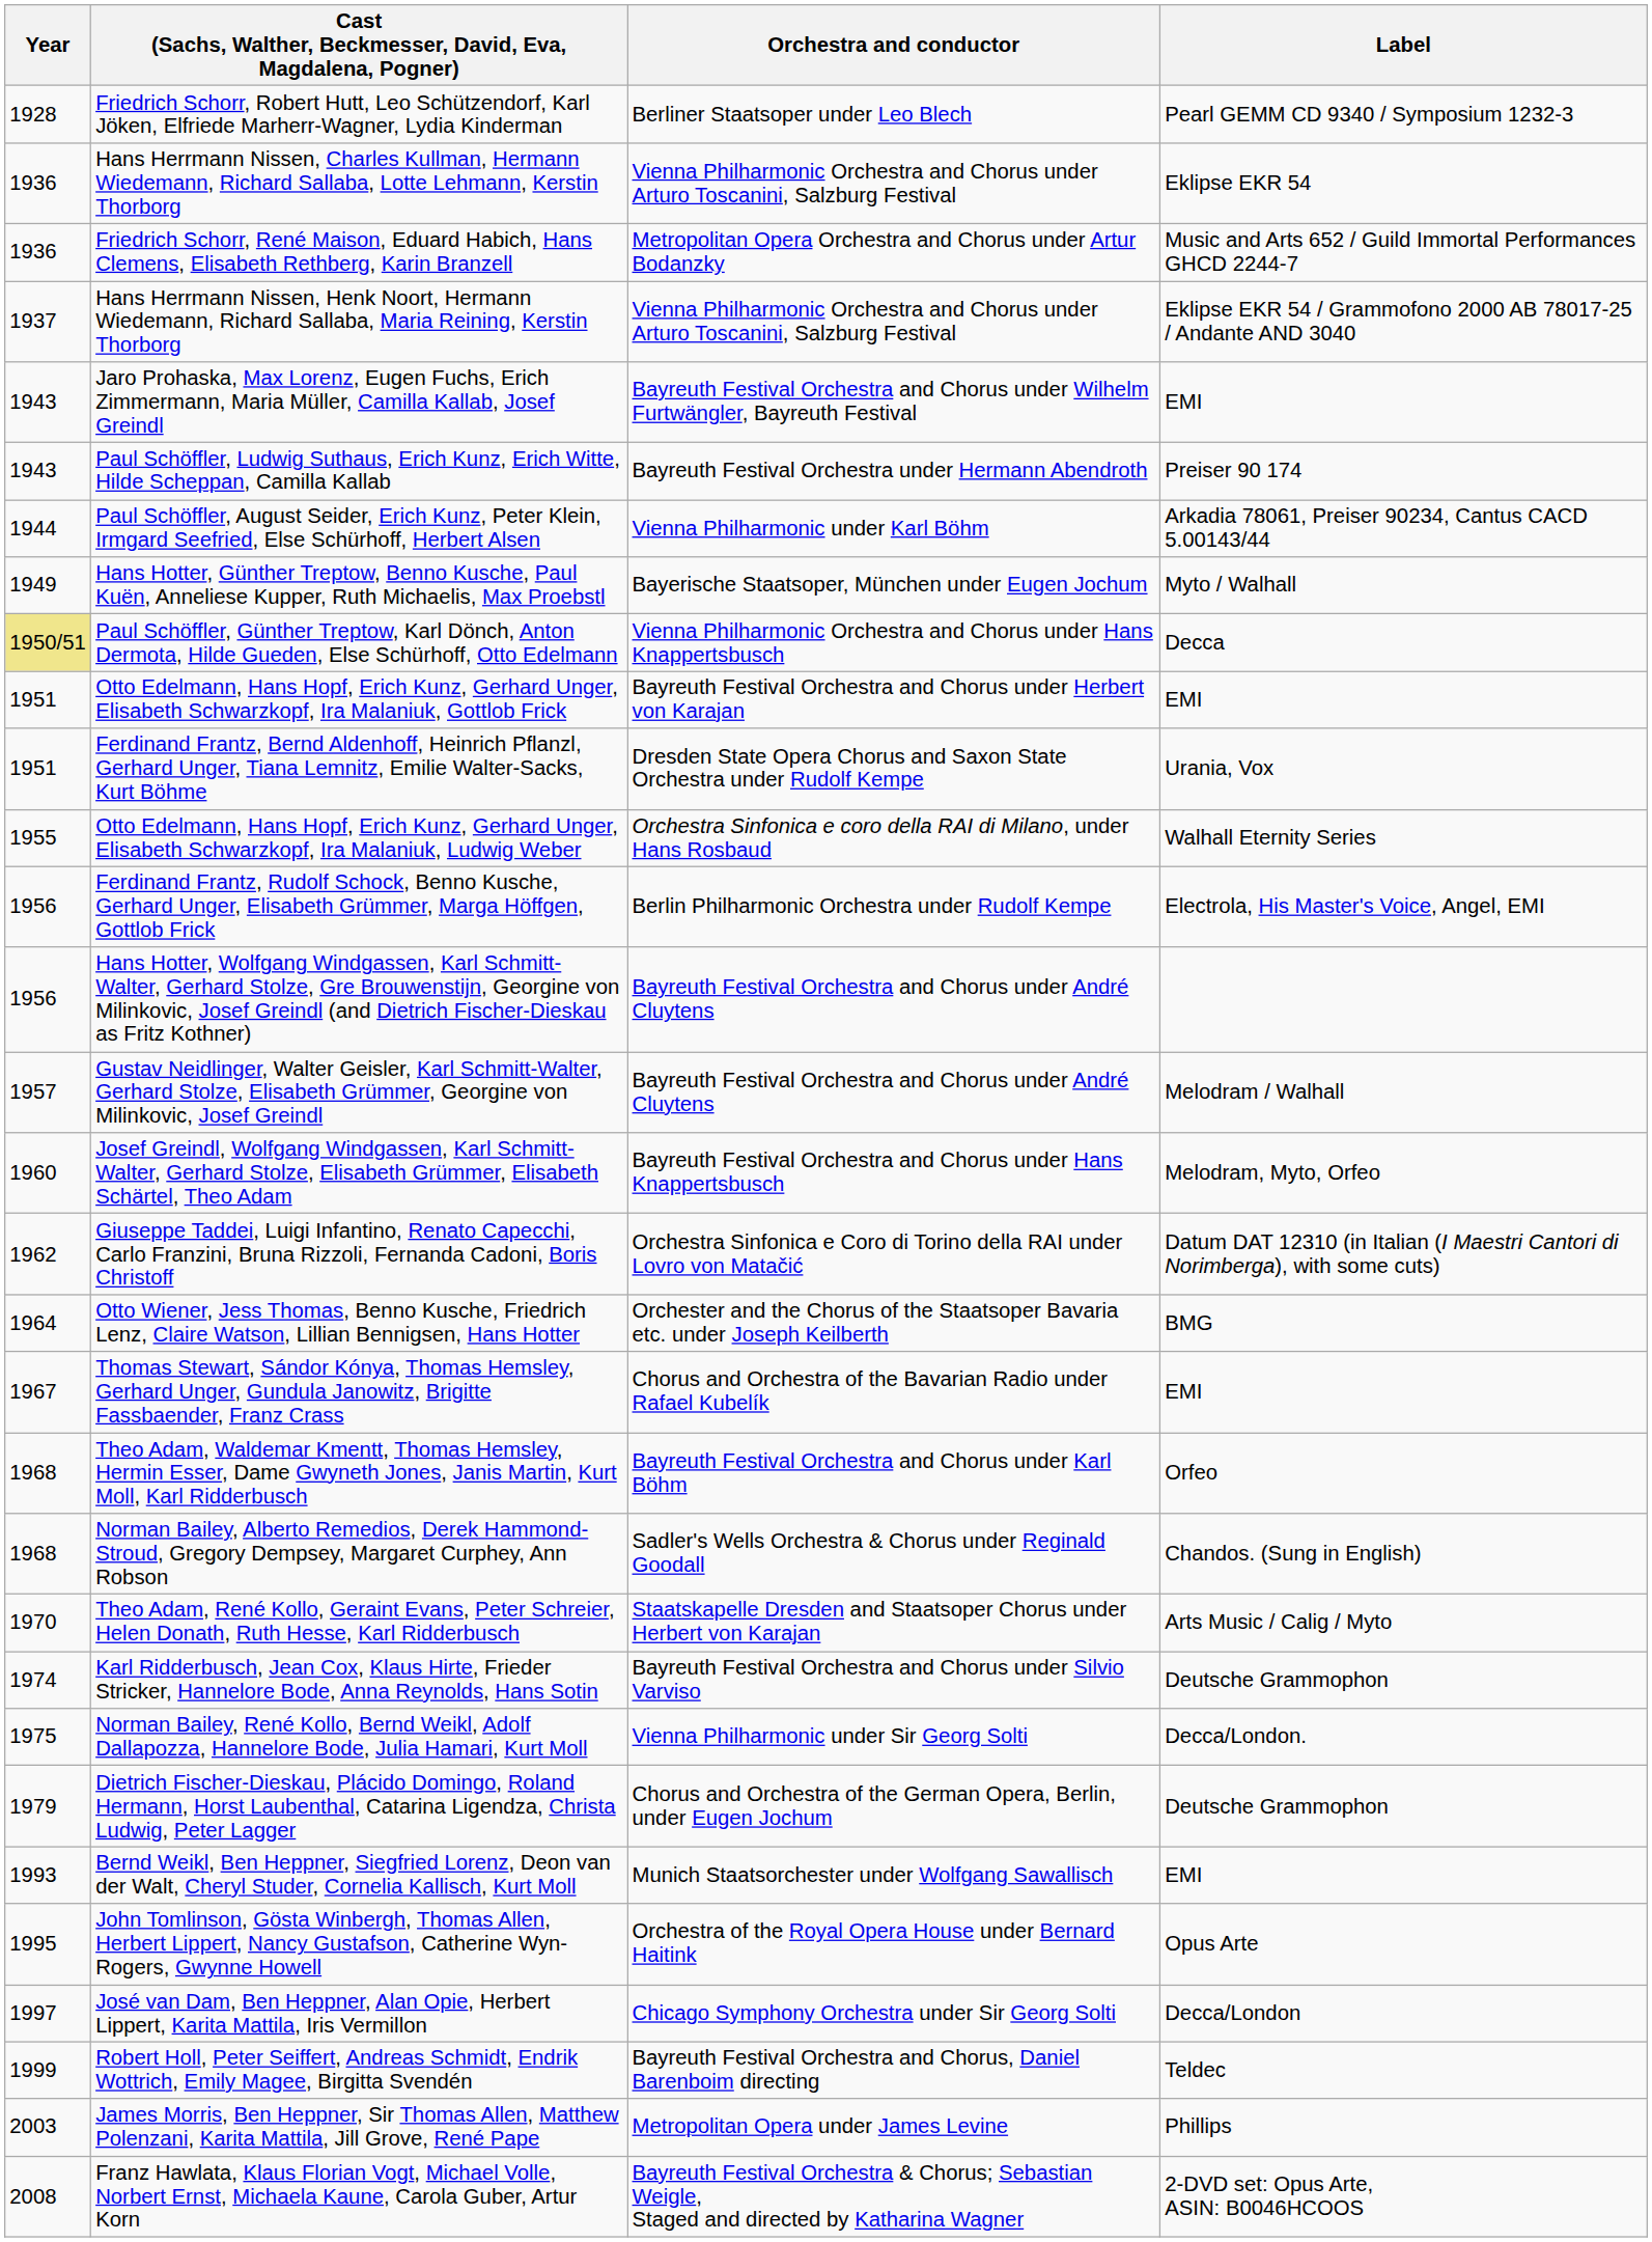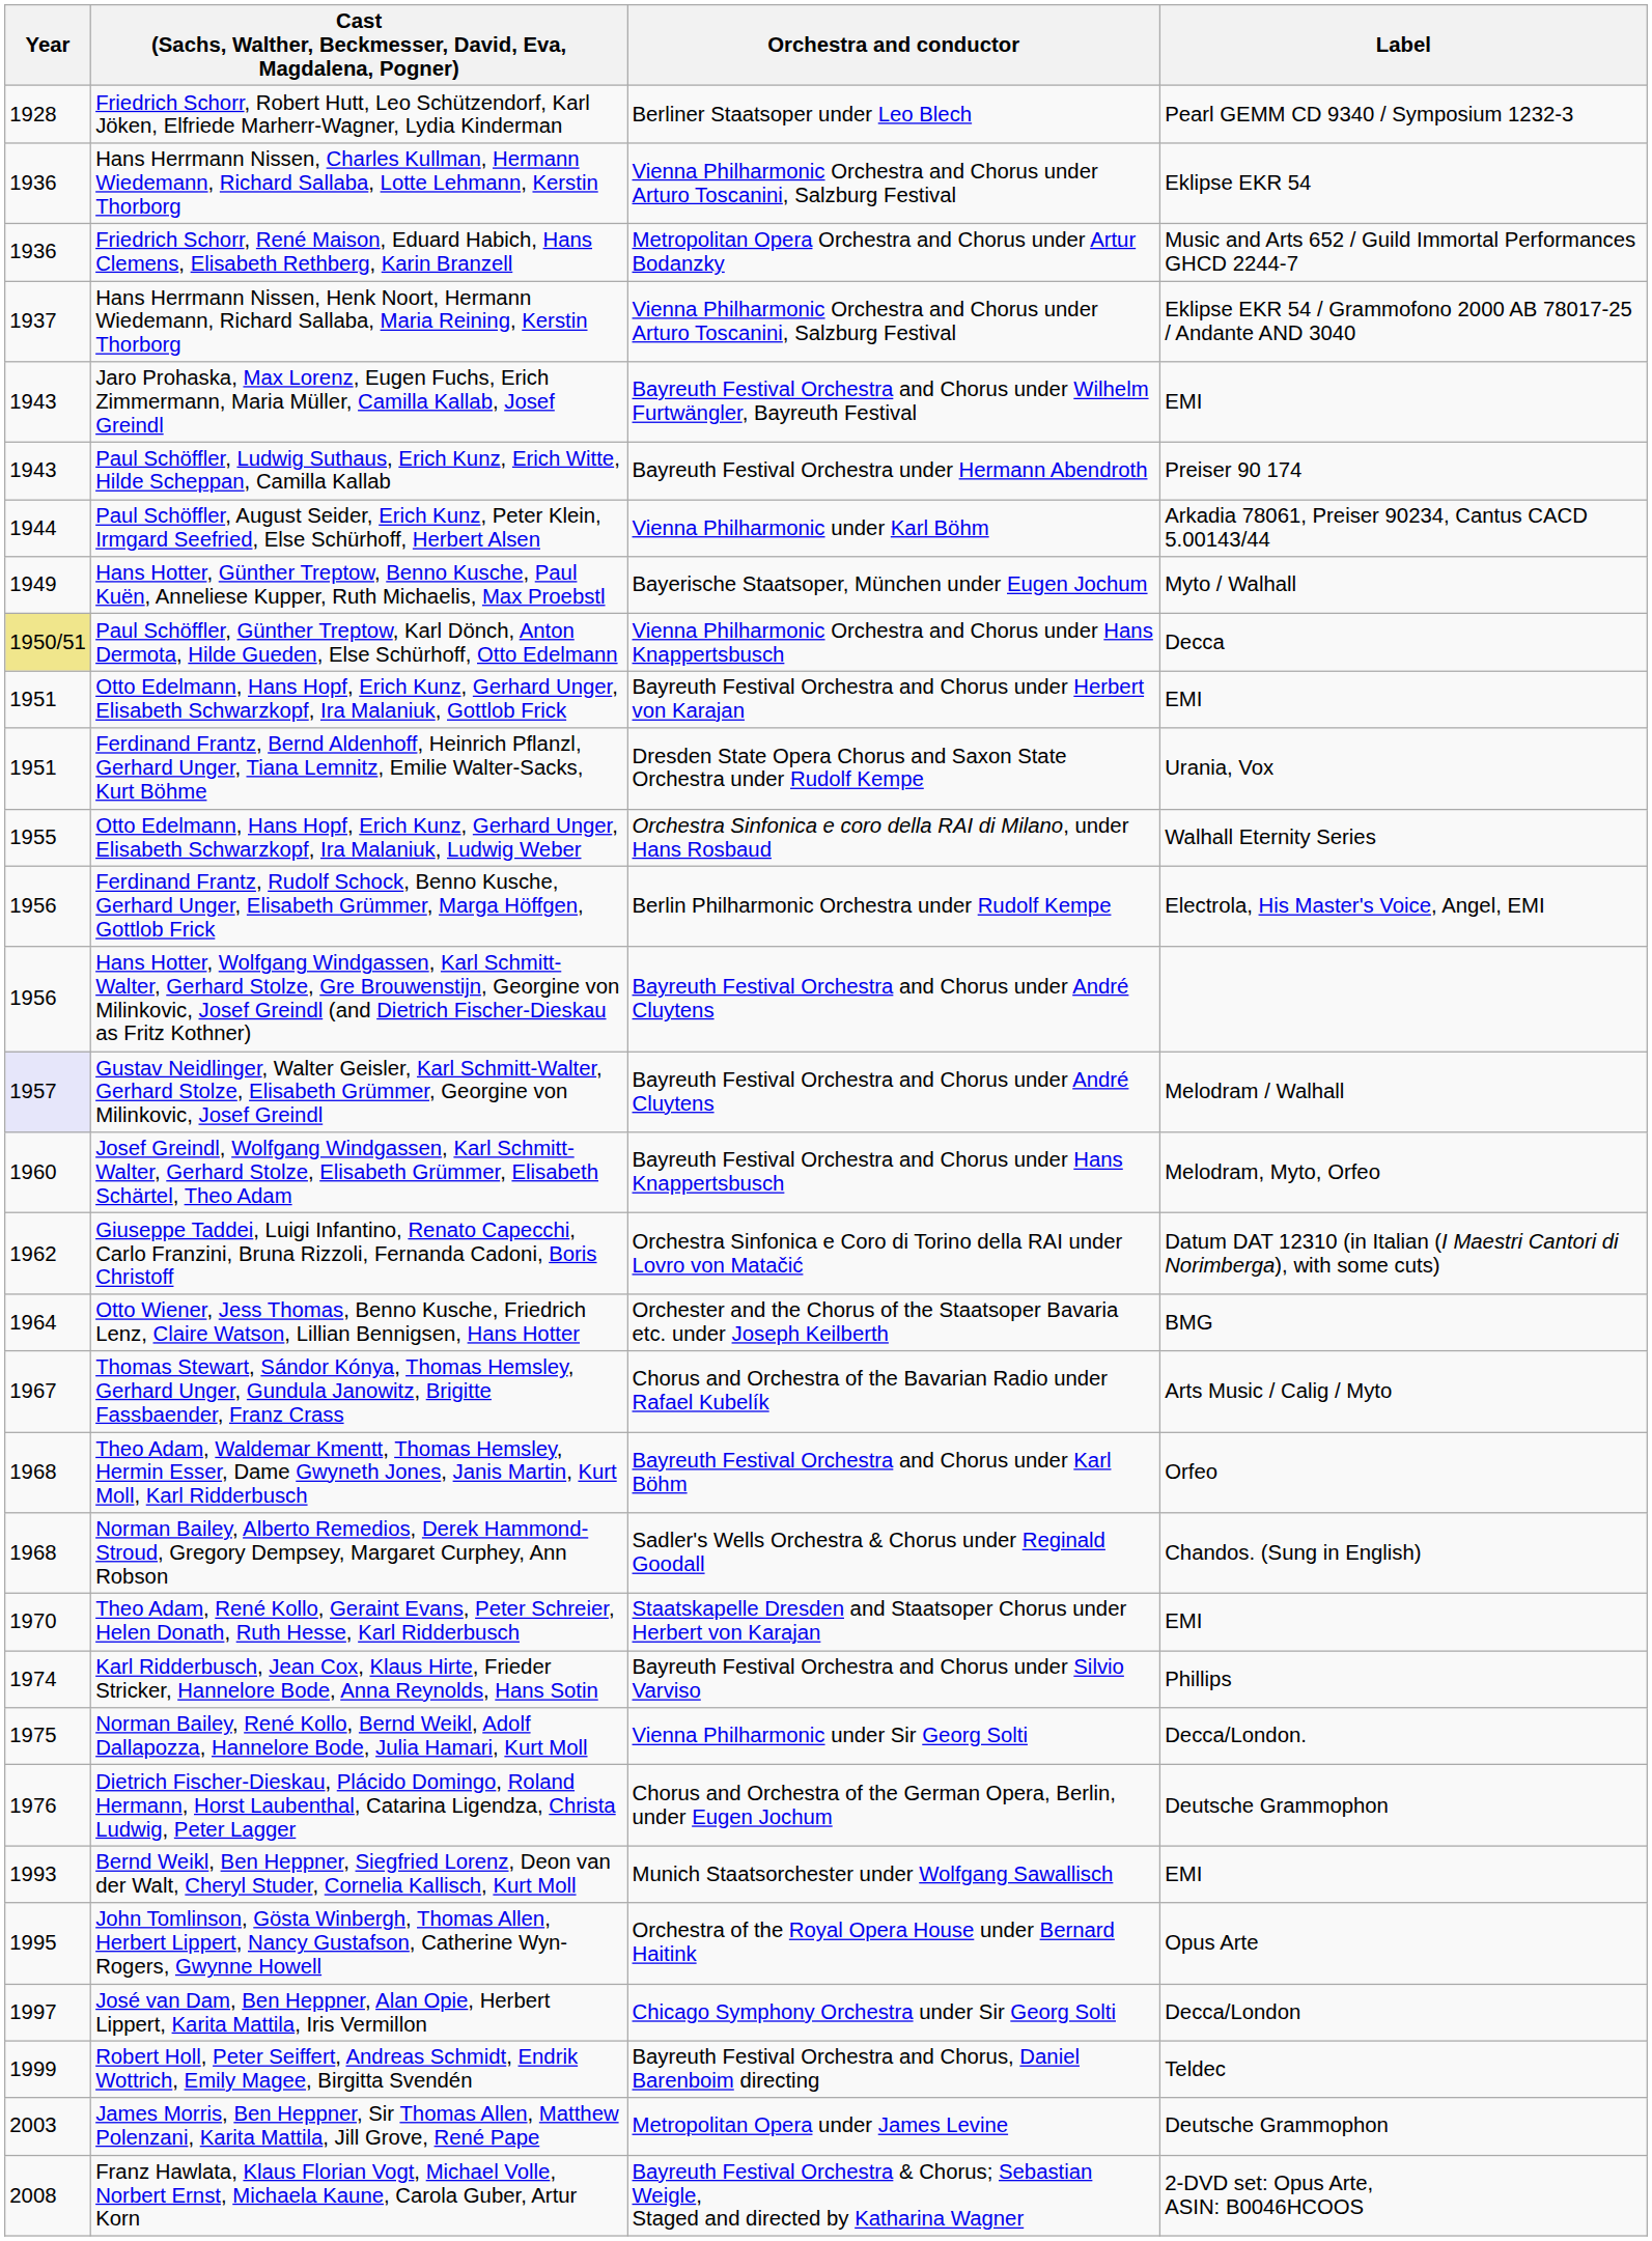row 16 | Year: no background -> lavender background
row 20 | Label: EMI -> Arts Music / Calig / Myto
row 23 | Label: Arts Music / Calig / Myto -> EMI
row 24 | Label: Deutsche Grammophon -> Phillips
row 26 | Year: 1979 -> 1976
row 31 | Label: Phillips -> Deutsche Grammophon
